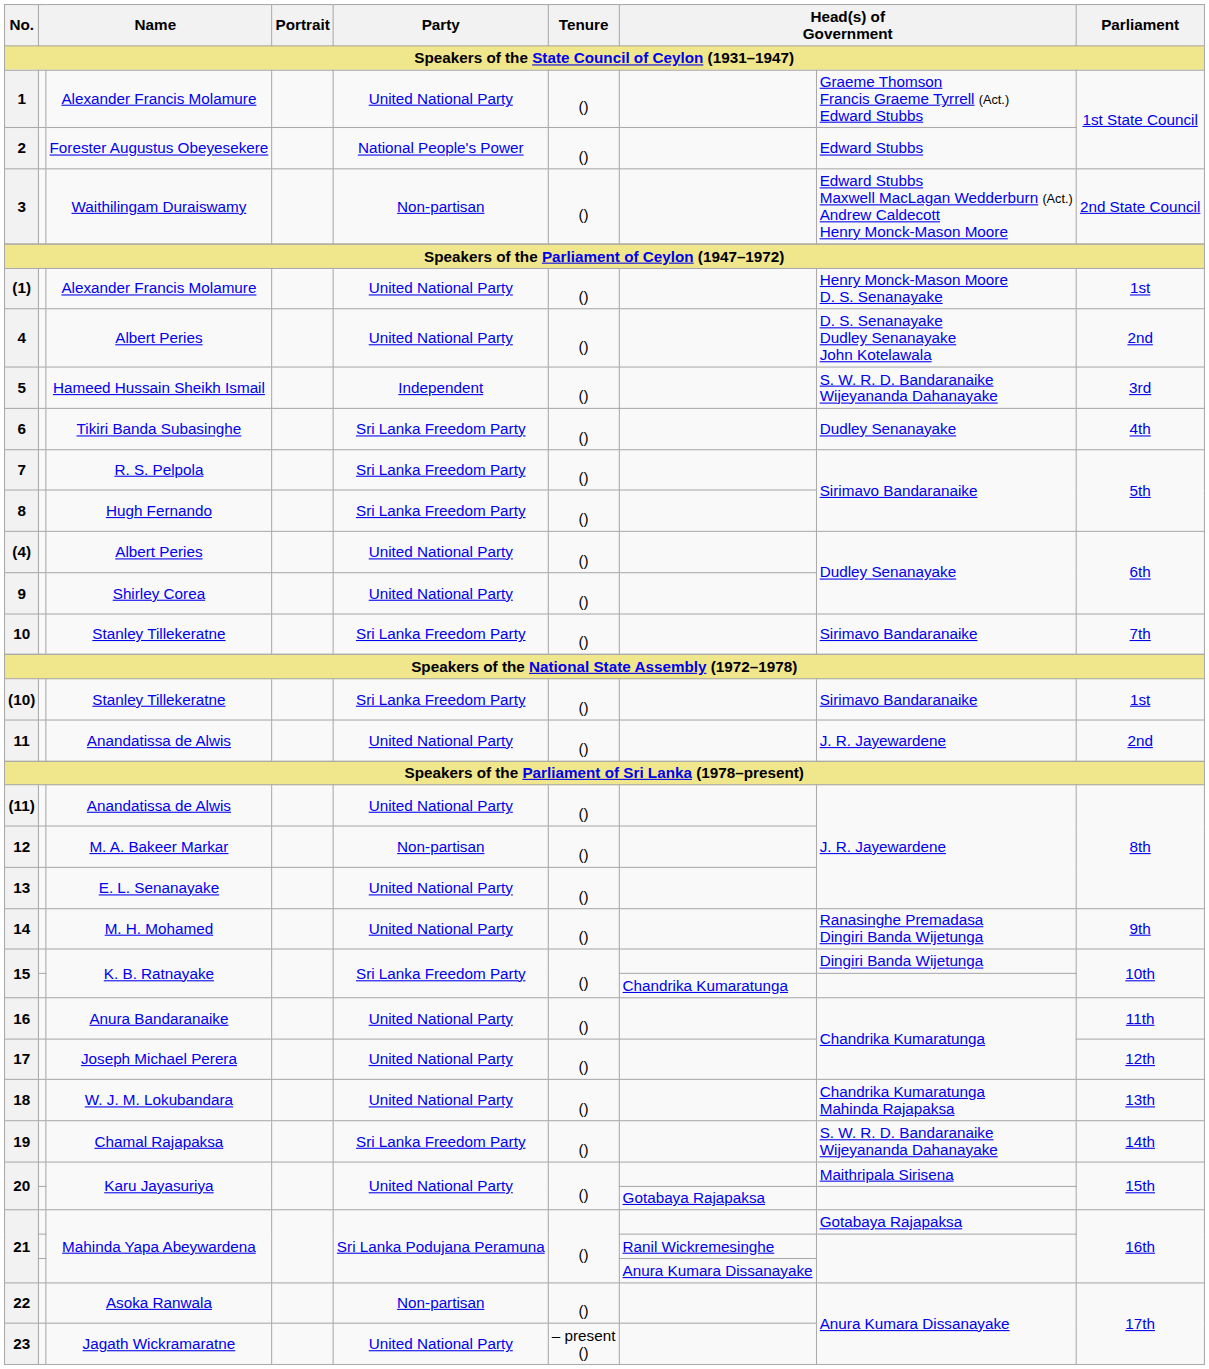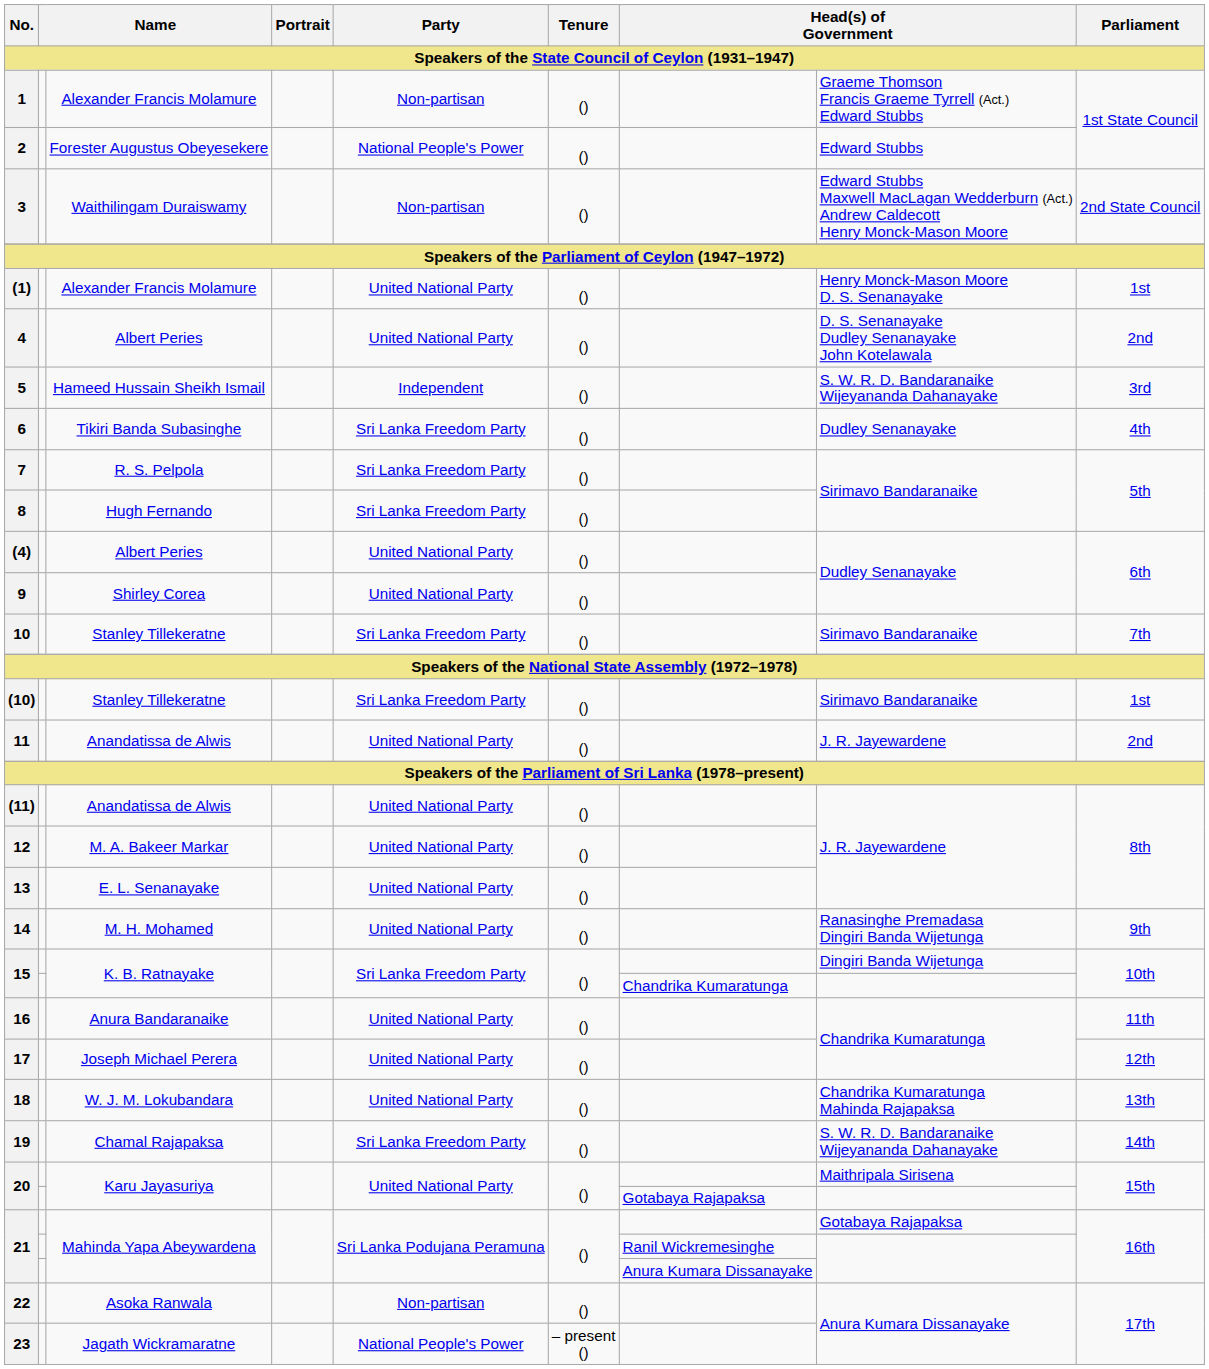1 | Party: United National Party -> Non-partisan
12 | Party: Non-partisan -> United National Party
23 | Party: United National Party -> National People's Power
